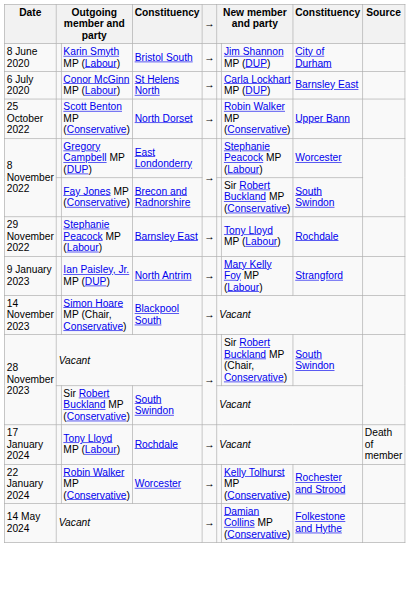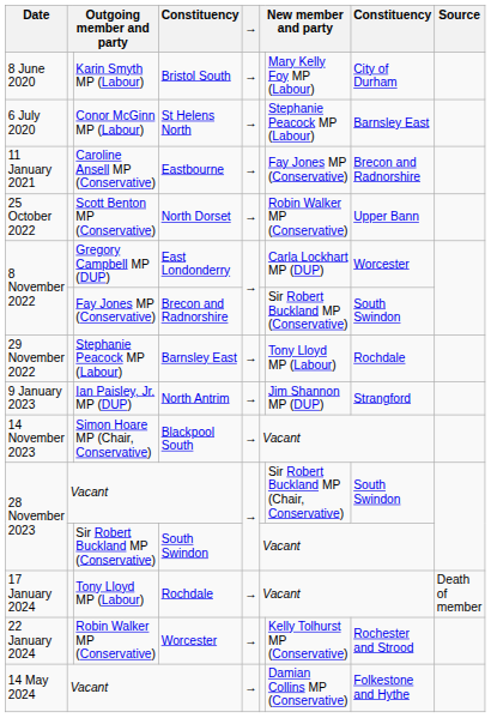Karin Smyth MP (Labour) | column 7: Jim Shannon MP (DUP) -> Mary Kelly Foy MP (Labour)
Conor McGinn MP (Labour) | column 7: Carla Lockhart MP (DUP) -> Stephanie Peacock MP (Labour)
+ row: 11 January 2021 | Caroline Ansell MP (Conservative) | Eastbourne | → | Fay Jones MP (Conservative) | Brecon and Radnorshire
Gregory Campbell MP (DUP) | column 7: Stephanie Peacock MP (Labour) -> Carla Lockhart MP (DUP)
Ian Paisley, Jr. MP (DUP) | column 7: Mary Kelly Foy MP (Labour) -> Jim Shannon MP (DUP)
